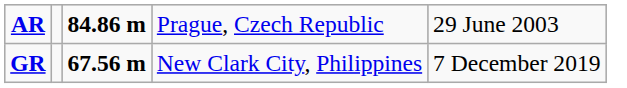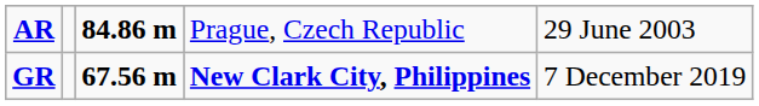GR | column 4: normal -> bold
